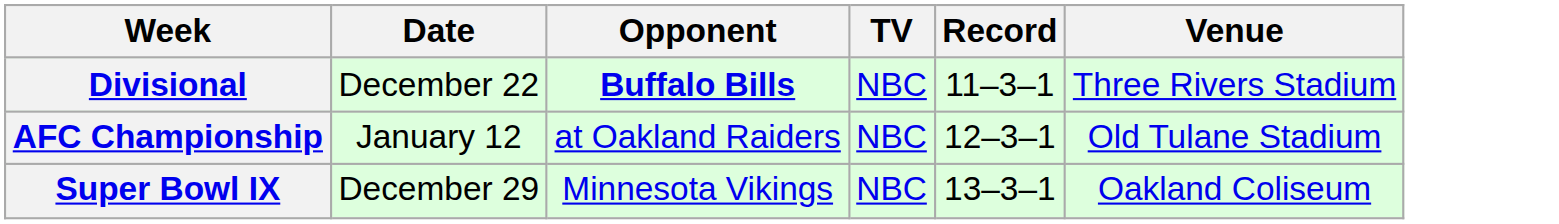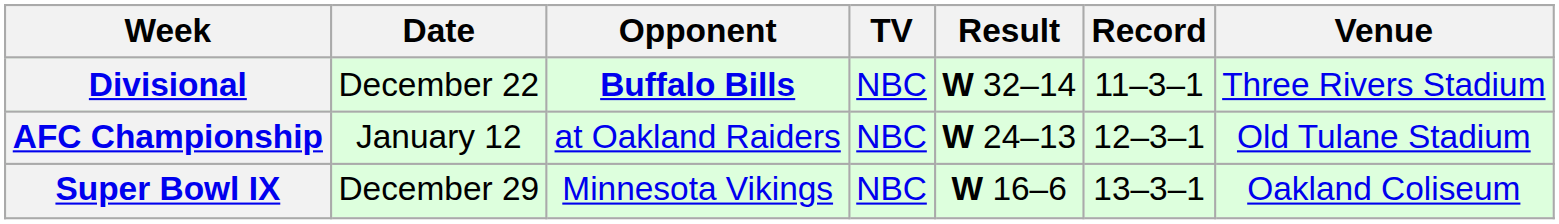+ column: Result | W 32–14 | W 24–13 | W 16–6
